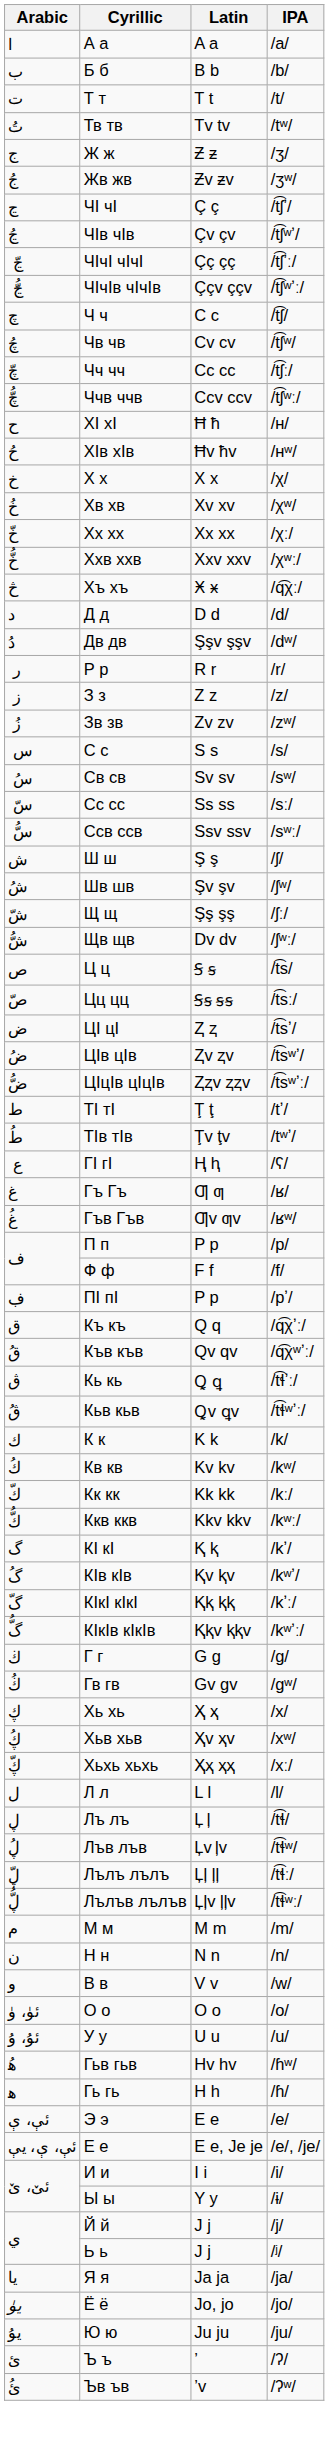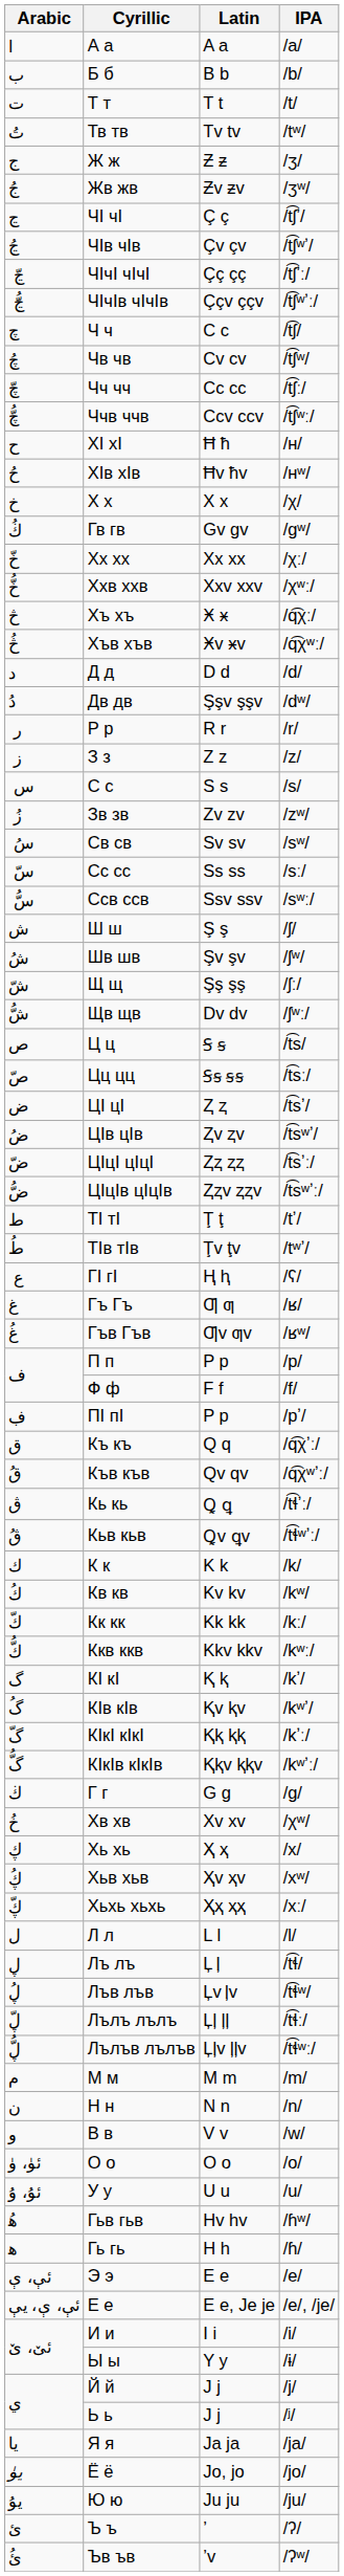rows swapped: Хв хв <-> Гв гв
+ row: څُ | Хъв хъв | Ӿv ӿv | /q͡χʷː/
rows swapped: Зв зв <-> С с
+ row: ضّ | ЦӀцӀ цӀцӀ | Ⱬⱬ ⱬⱬ | /t͡sʼː/
